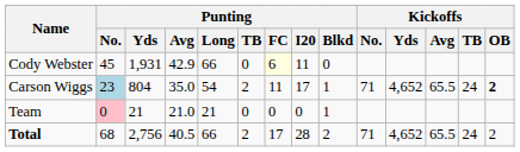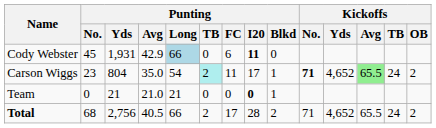Cody Webster | Punting / Long: no background -> lightblue background
Cody Webster | Punting / FC: lightyellow background -> no background
Cody Webster | Punting / I20: normal -> bold
Carson Wiggs | Punting / No.: lightblue background -> no background
Carson Wiggs | Punting / TB: no background -> paleturquoise background
Carson Wiggs | Kickoffs / No.: normal -> bold
Carson Wiggs | Kickoffs / Avg: no background -> lightgreen background
Carson Wiggs | Kickoffs / OB: bold -> normal
Team | Punting / No.: pink background -> no background
Team | Punting / I20: normal -> bold
